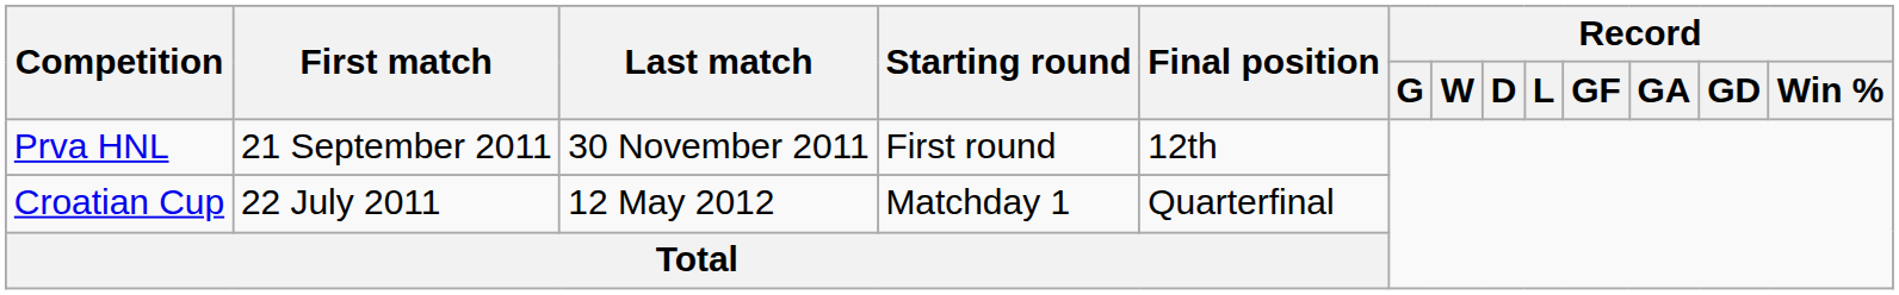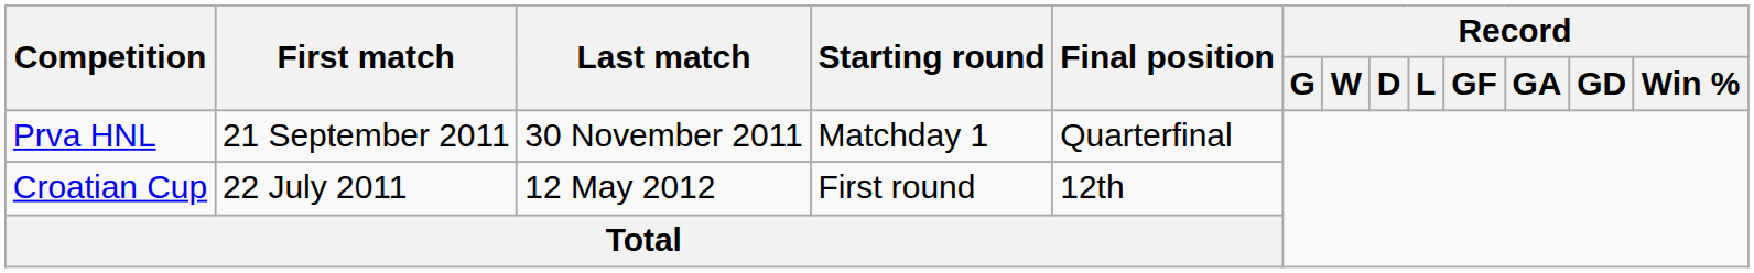Prva HNL | Starting round: First round -> Matchday 1
Prva HNL | Final position: 12th -> Quarterfinal
Croatian Cup | Starting round: Matchday 1 -> First round
Croatian Cup | Final position: Quarterfinal -> 12th
